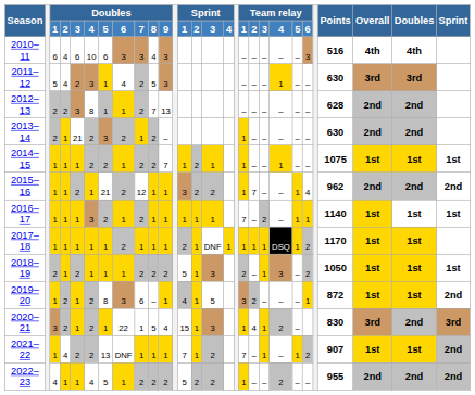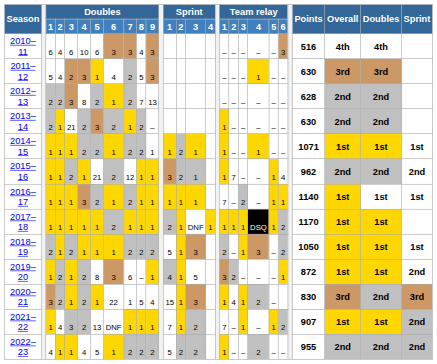2012–13 | Doubles / 5: 1 -> 2
2014–15 | Doubles / 9: 7 -> 1
2014–15 | Points: 1075 -> 1071
2015–16 | Sprint / 3: 2 -> 1
2021–22 | Doubles / 3: 2 -> 3
